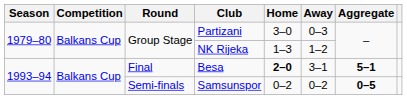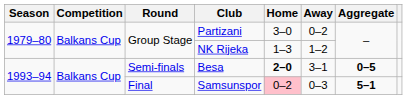Partizani | Away: 0–3 -> 0–2
Besa | Round: Final -> Semi-finals
Besa | Aggregate: 5–1 -> 0–5
Samsunspor | Round: Semi-finals -> Final
Samsunspor | Home: no background -> pink background
Samsunspor | Away: 0–2 -> 0–3
Samsunspor | Aggregate: 0–5 -> 5–1
